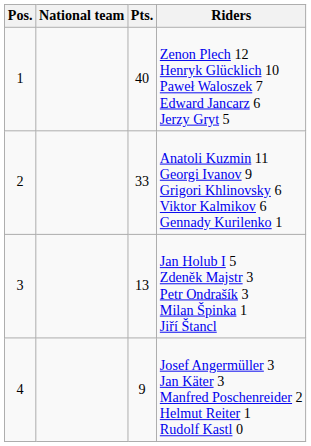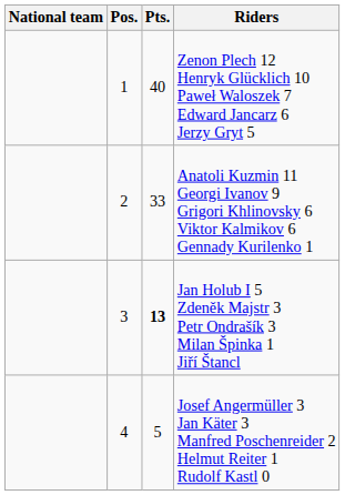columns swapped: Pos. <-> National team
row 4 | Pts.: normal -> bold
row 5 | Pts.: 9 -> 5
